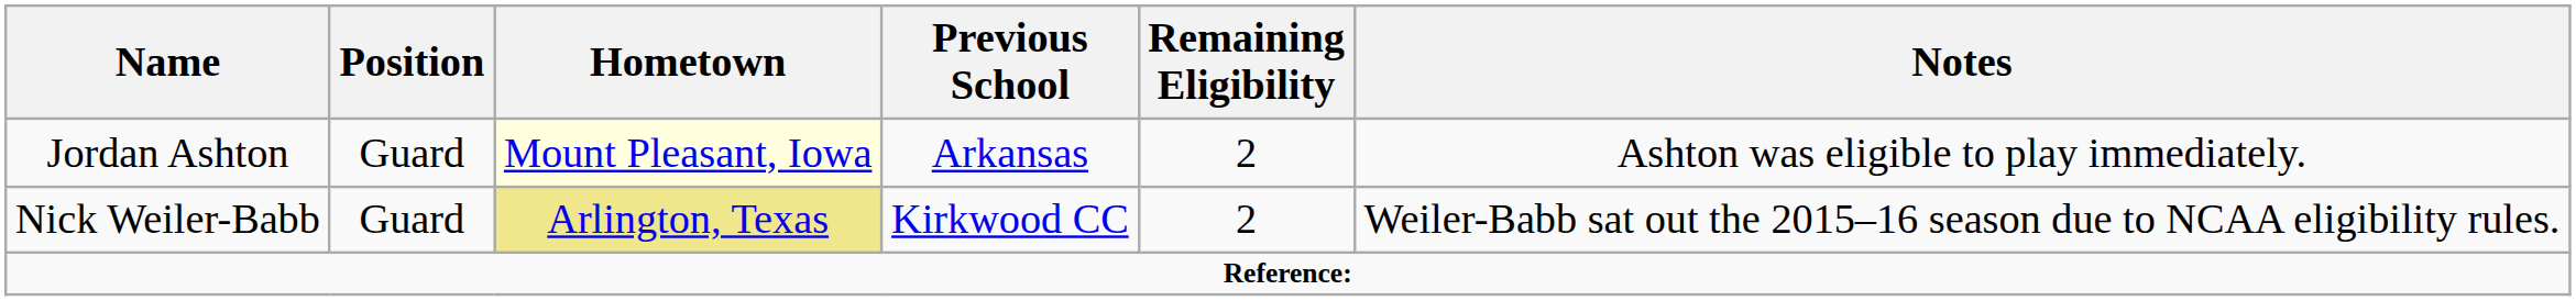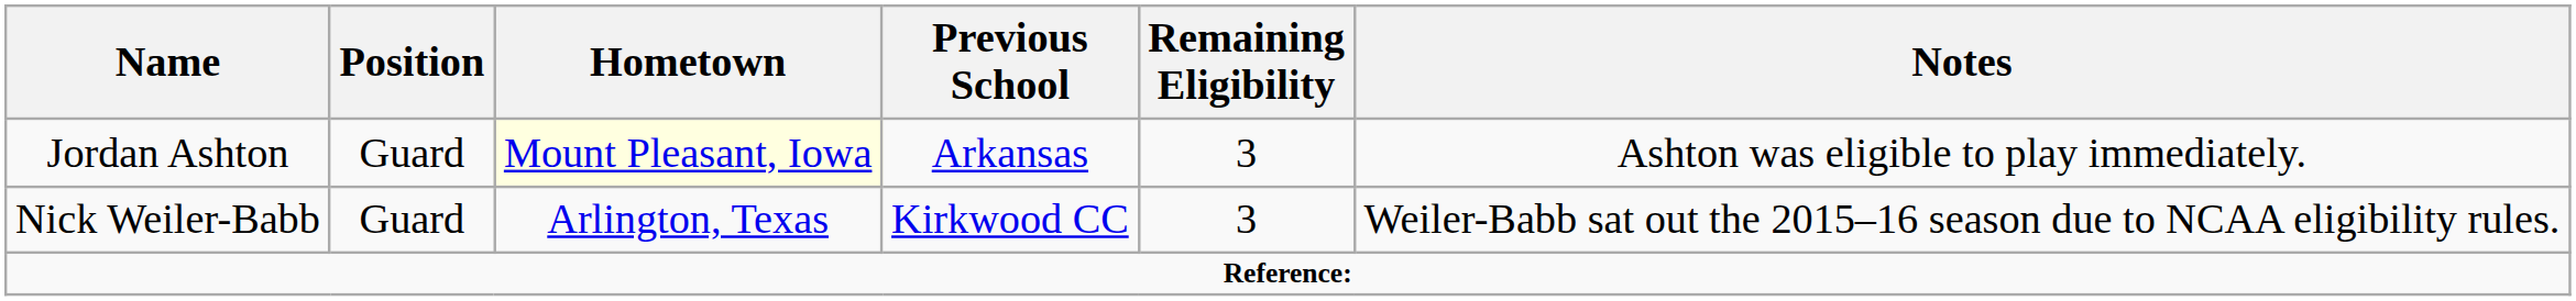Jordan Ashton | Remaining Eligibility: 2 -> 3
Nick Weiler-Babb | Hometown: khaki background -> no background
Nick Weiler-Babb | Remaining Eligibility: 2 -> 3
